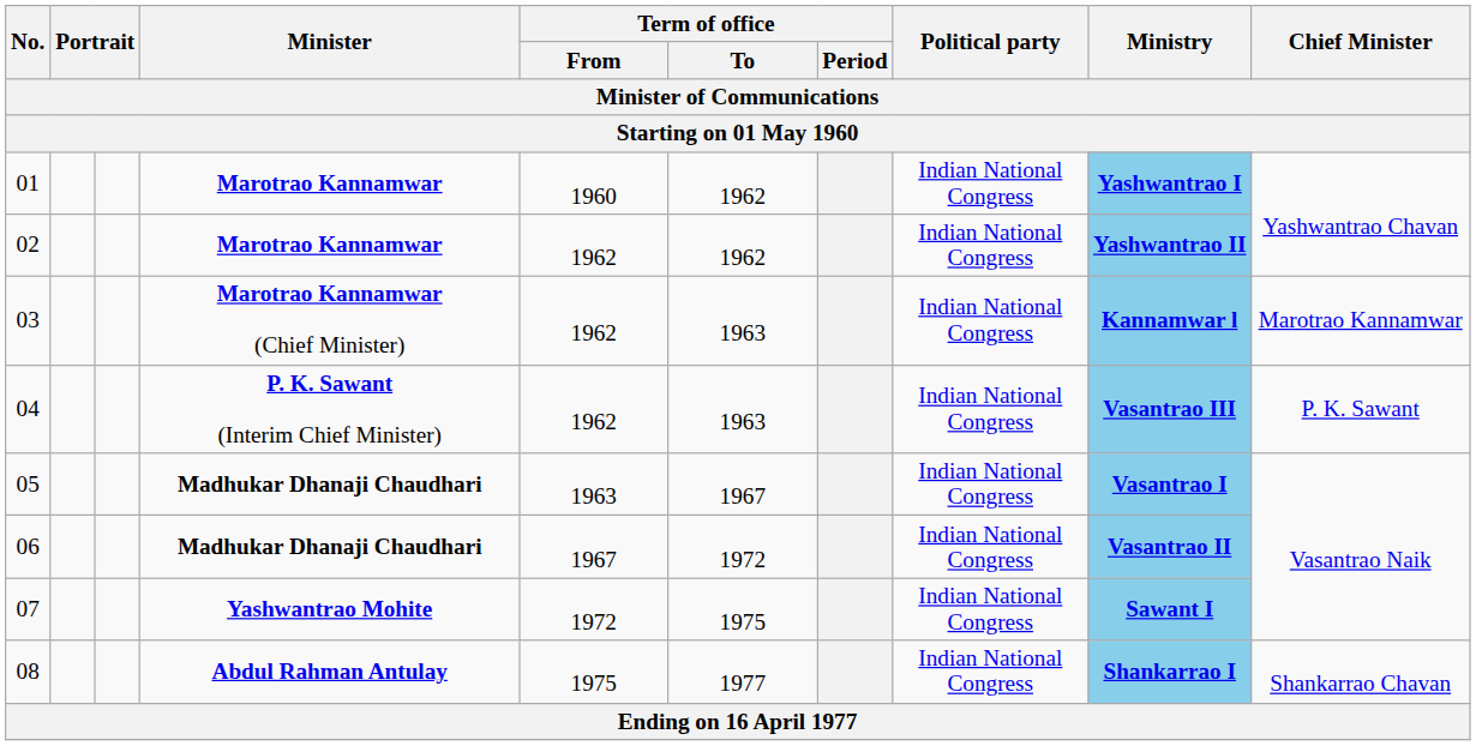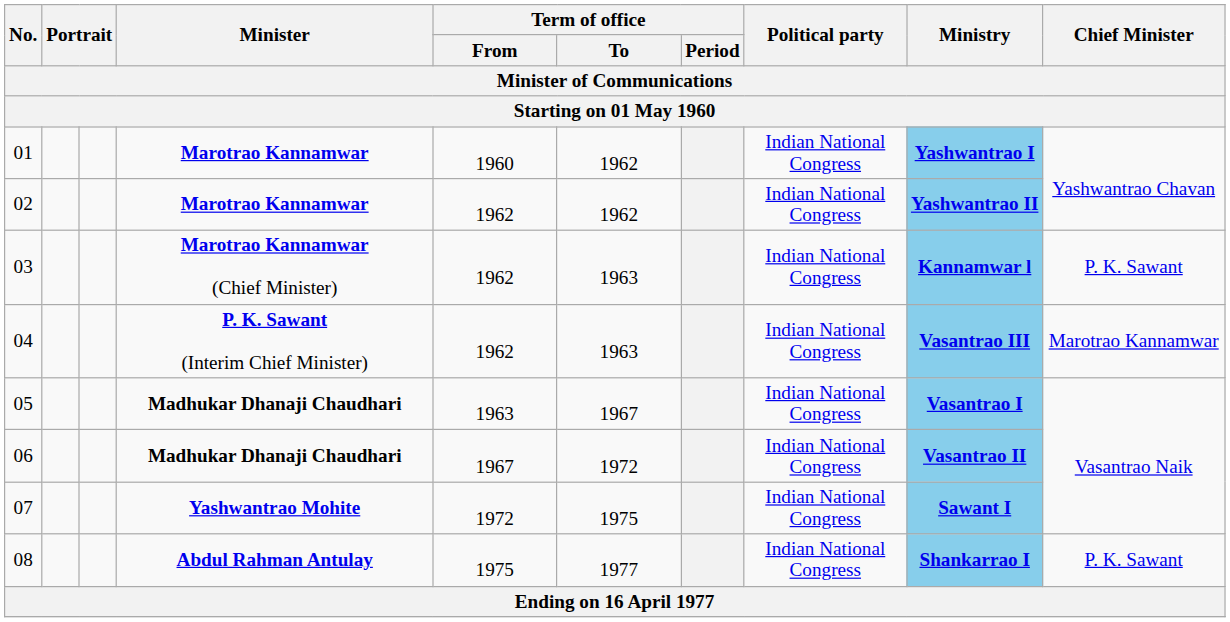03 | Chief Minister: Marotrao Kannamwar -> P. K. Sawant
04 | Chief Minister: P. K. Sawant -> Marotrao Kannamwar
08 | Chief Minister: Shankarrao Chavan -> P. K. Sawant
